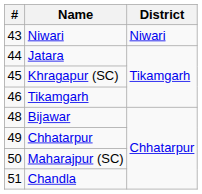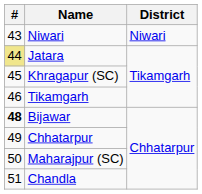Jatara | #: no background -> khaki background
Bijawar | #: normal -> bold
